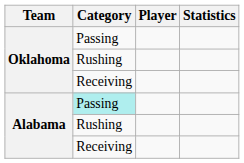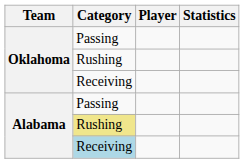Alabama / Passing | Category: paleturquoise background -> no background
Alabama / Rushing | Category: no background -> khaki background
Alabama / Receiving | Category: no background -> lightblue background
